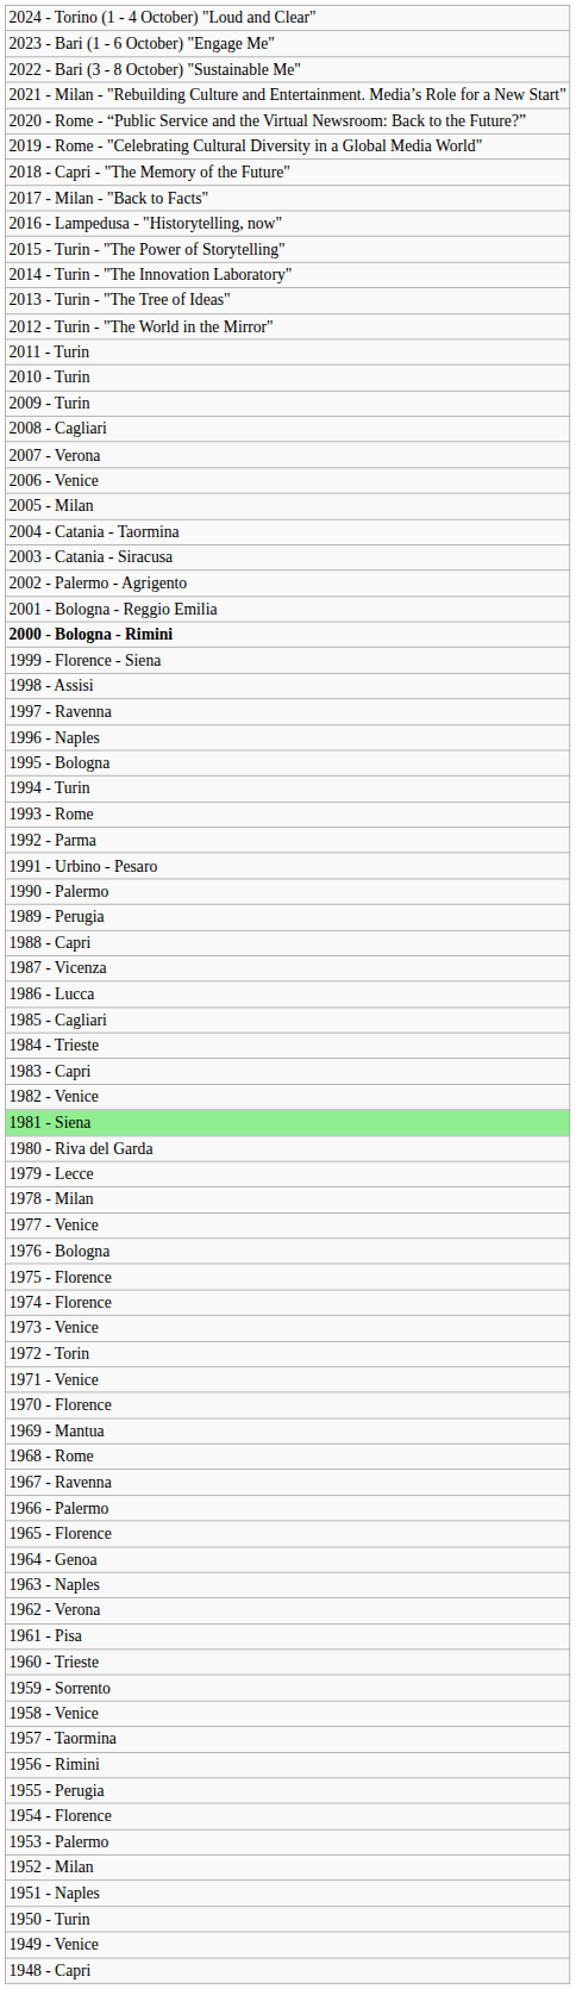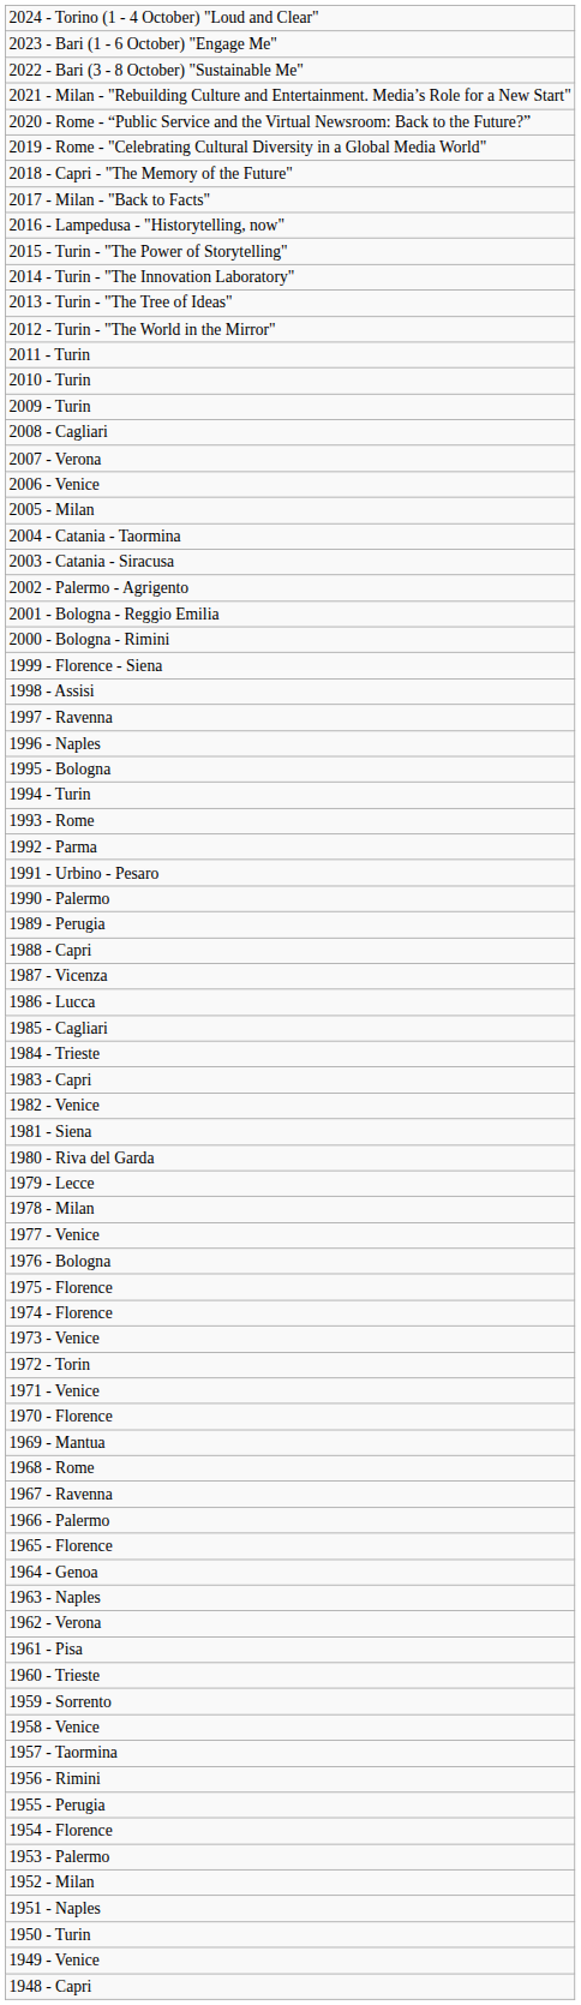row 25 | column 1: bold -> normal
row 44 | column 1: lightgreen background -> no background
